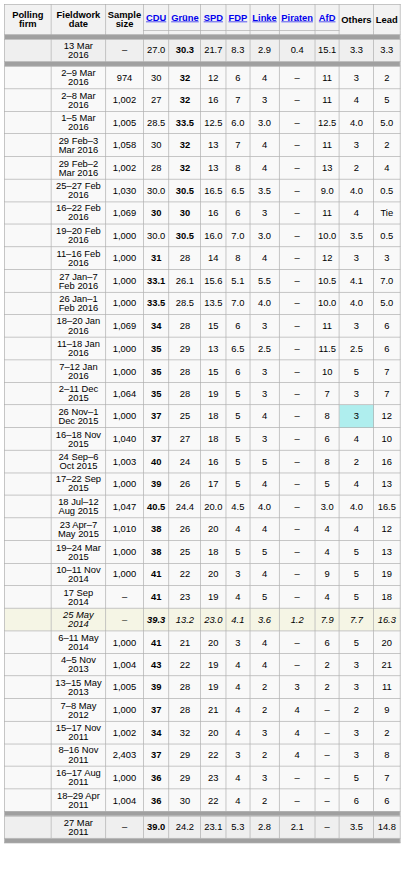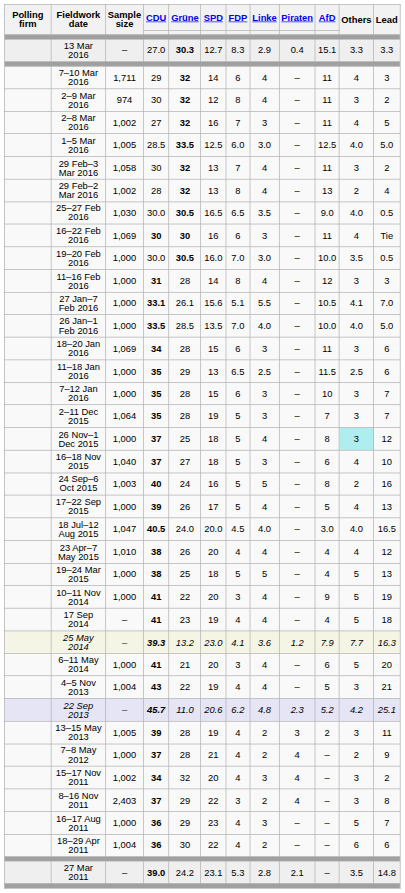13 Mar 2016 | SPD: 21.7 -> 12.7
+ row: 7–10 Mar 2016 | 1,711 | 29 | 32 | 14 | 6 | 4 | – | 11 | 4 | 3
2–9 Mar 2016 | FDP: 6 -> 8
7–12 Jan 2016 | Others: 5 -> 3
18 Jul–12 Aug 2015 | Grüne: 24.4 -> 24.0
17 Sep 2014 | Linke: 5 -> 4
4–5 Nov 2013 | AfD: 2 -> 5
+ row: 22 Sep 2013 | – | 45.7 | 11.0 | 20.6 | 6.2 | 4.8 | 2.3 | 5.2 | 4.2 | 25.1
